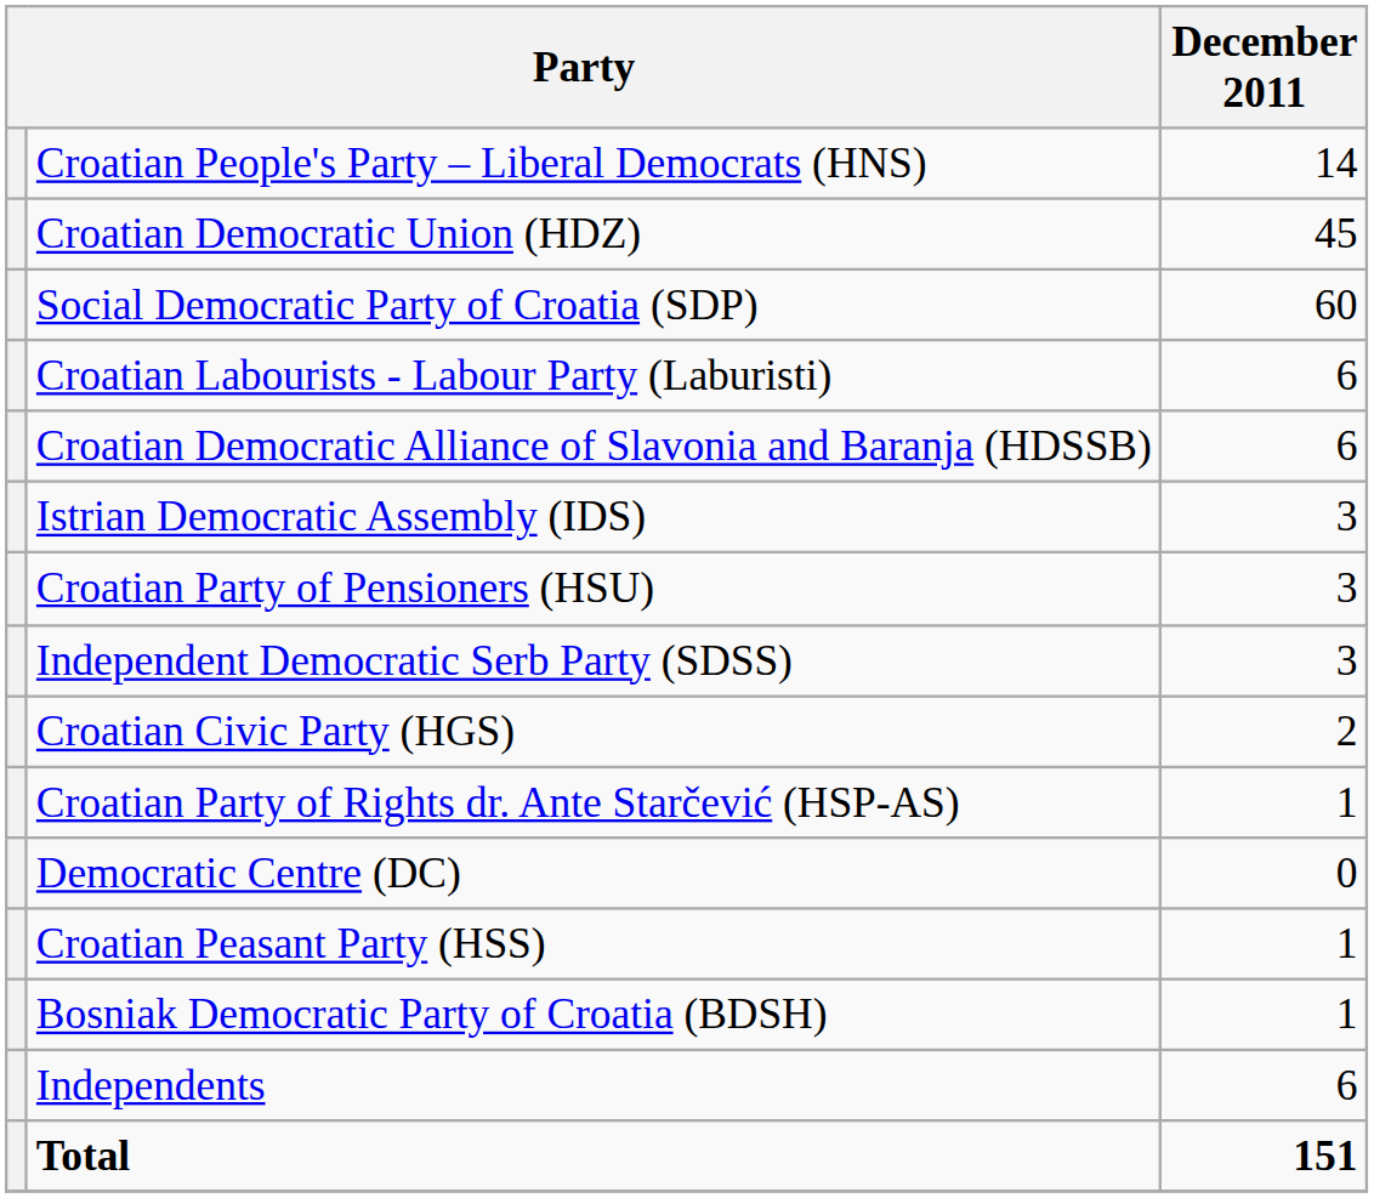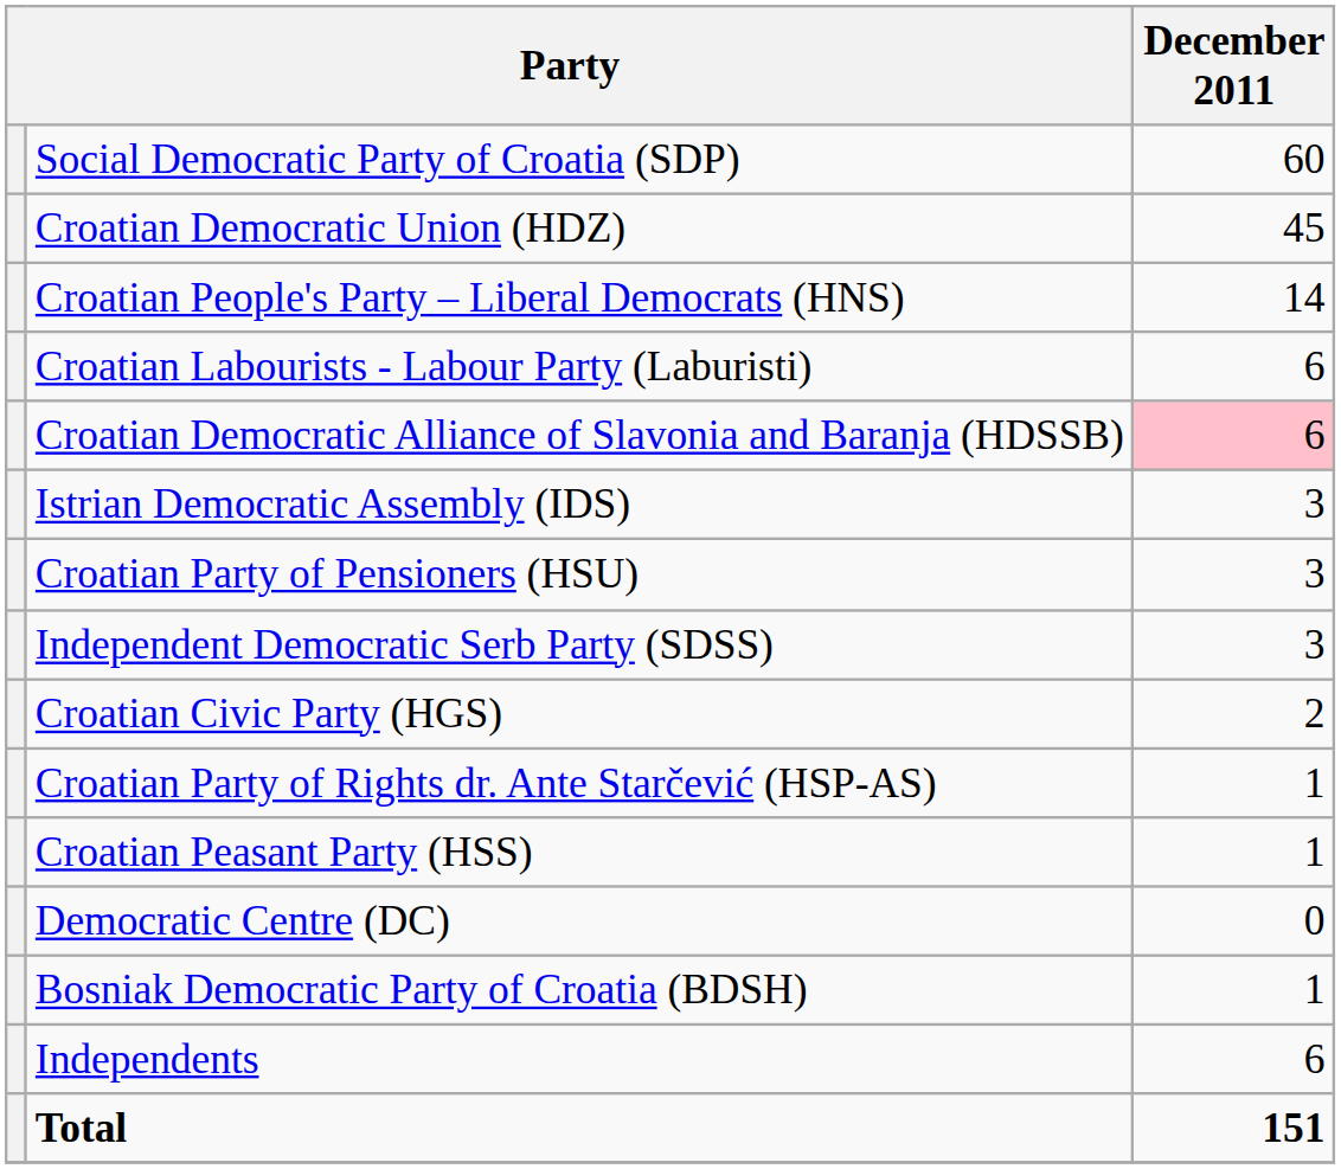rows swapped: Social Democratic Party of Croatia (SDP) <-> Croatian People's Party – Liberal Democrats (HNS)
Croatian Democratic Alliance of Slavonia and Baranja (HDSSB) | December 2011: no background -> pink background
rows swapped: Croatian Peasant Party (HSS) <-> Democratic Centre (DC)
